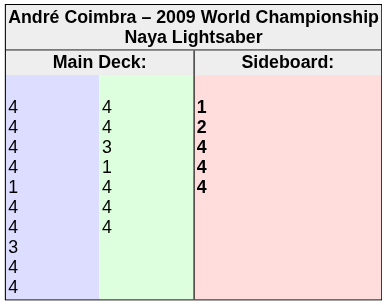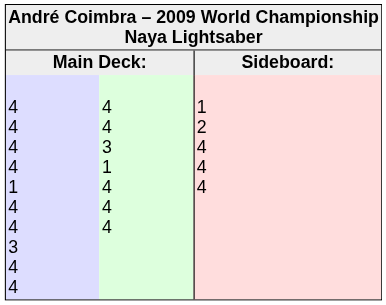4 4 4 4 1 4 4 3 4 4 | Sideboard:: bold -> normal
